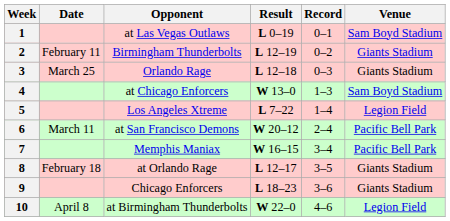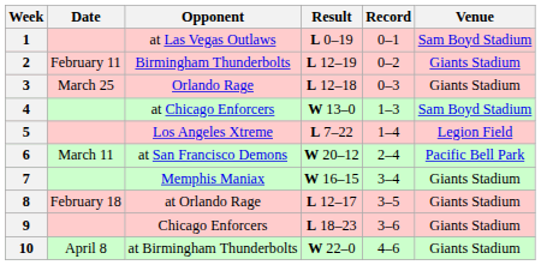7 | Venue: Pacific Bell Park -> Giants Stadium
10 | Venue: Legion Field -> Giants Stadium
